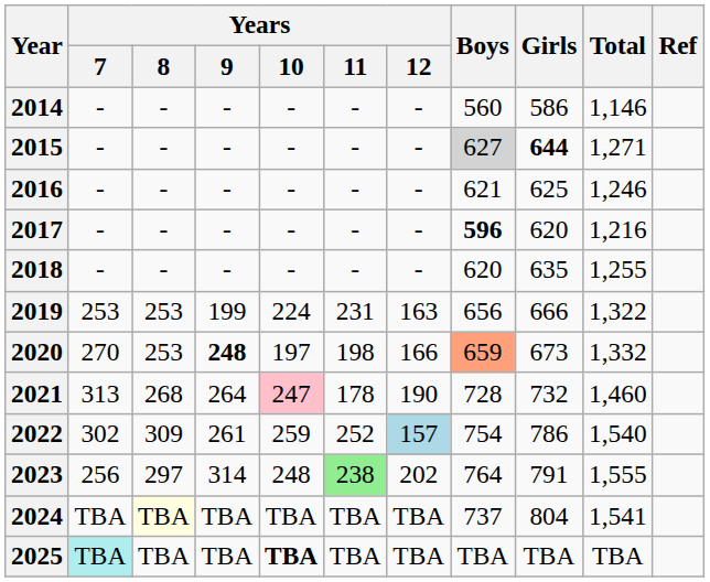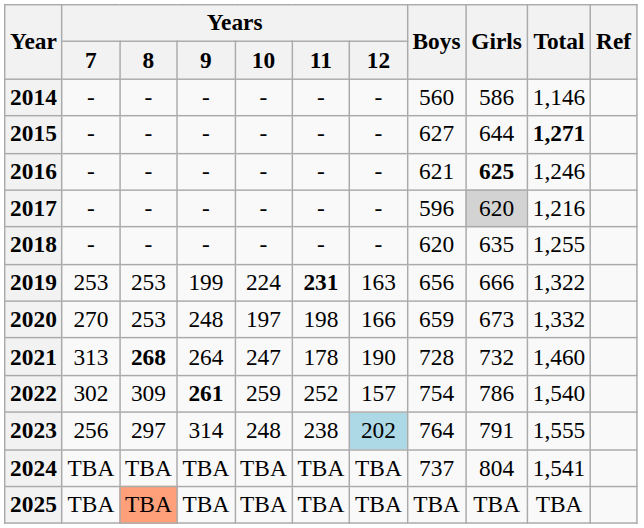2015 | Boys: lightgrey background -> no background
2015 | Girls: bold -> normal
2015 | Total: normal -> bold
2016 | Girls: normal -> bold
2017 | Boys: bold -> normal
2017 | Girls: no background -> lightgrey background
2019 | Years / 11: normal -> bold
2020 | Years / 9: bold -> normal
2020 | Boys: lightsalmon background -> no background
2021 | Years / 8: normal -> bold
2021 | Years / 10: pink background -> no background
2022 | Years / 9: normal -> bold
2022 | Years / 12: lightblue background -> no background
2023 | Years / 11: lightgreen background -> no background
2023 | Years / 12: no background -> lightblue background
2024 | Years / 8: lightyellow background -> no background
2025 | Years / 7: paleturquoise background -> no background
2025 | Years / 8: no background -> lightsalmon background
2025 | Years / 10: bold -> normal
